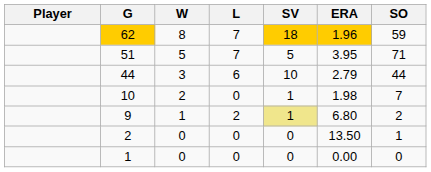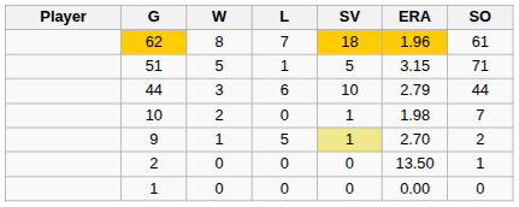62 | SO: 59 -> 61
51 | L: 7 -> 1
51 | ERA: 3.95 -> 3.15
9 | L: 2 -> 5
9 | ERA: 6.80 -> 2.70
